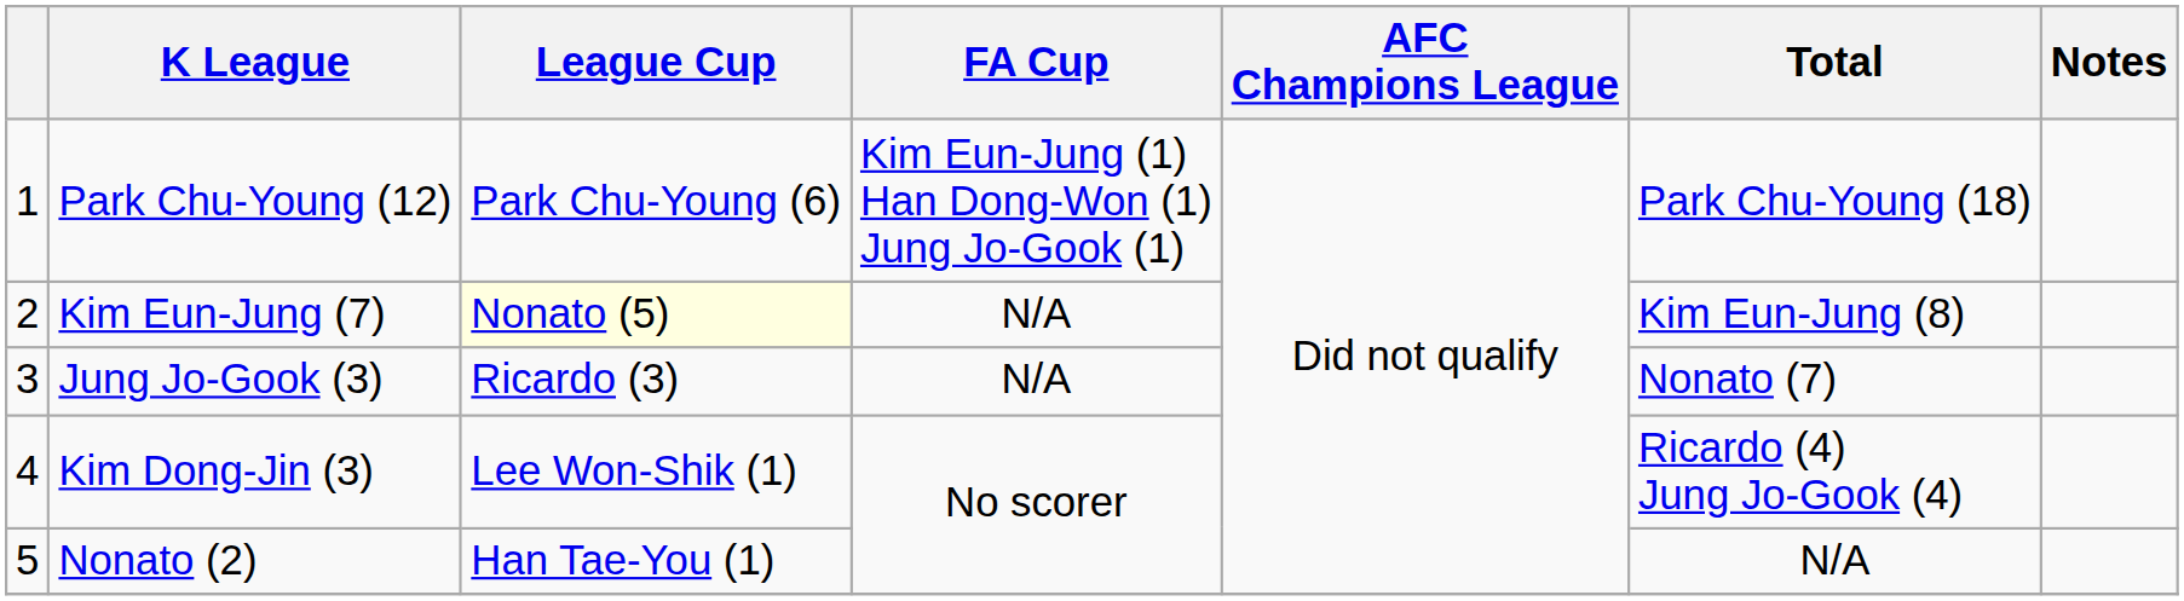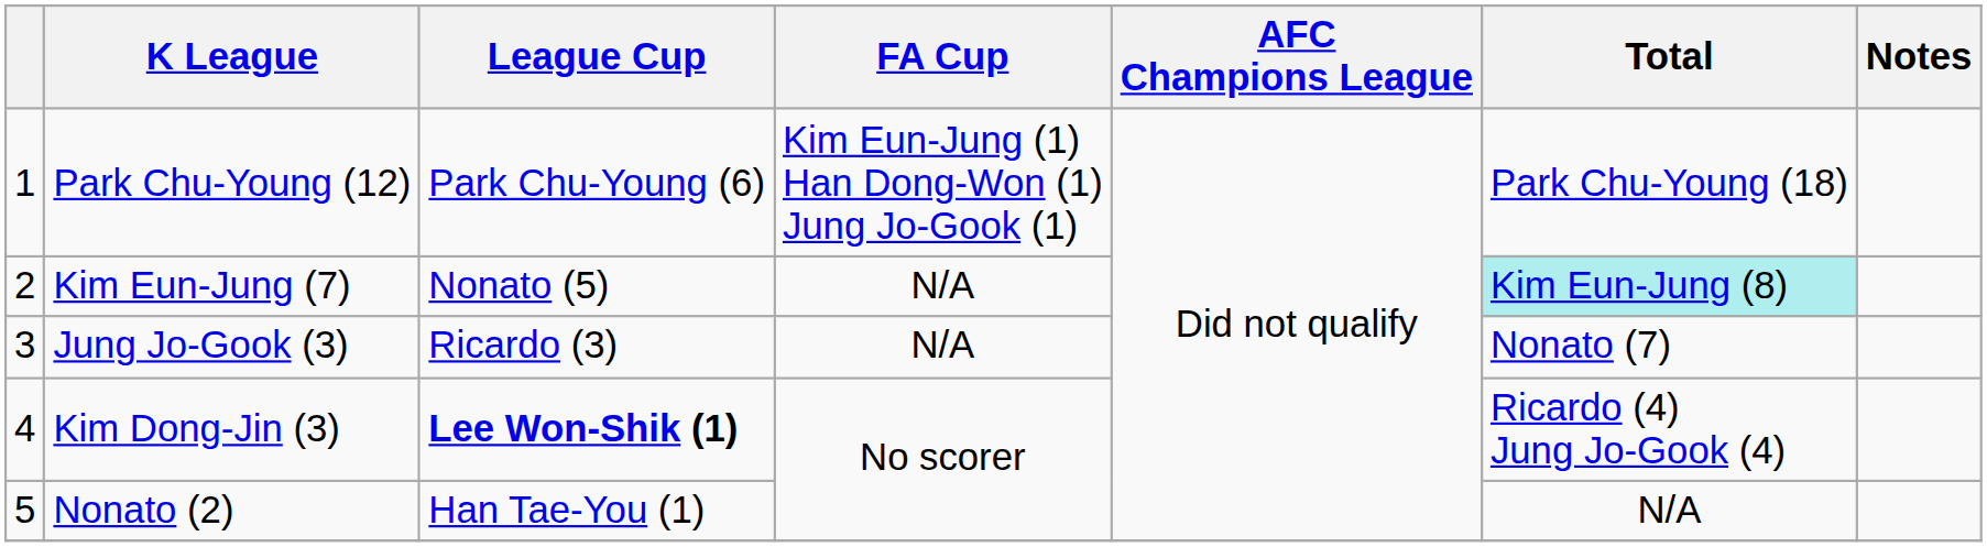Kim Eun-Jung (7) | League Cup: lightyellow background -> no background
Kim Eun-Jung (7) | Total: no background -> paleturquoise background
Kim Dong-Jin (3) | League Cup: normal -> bold
